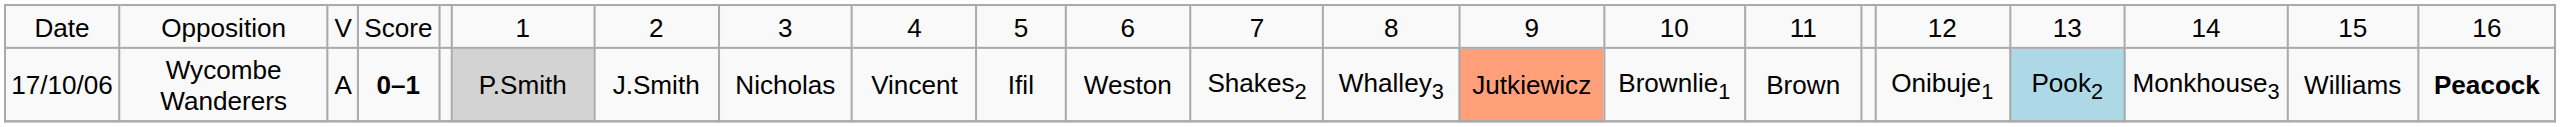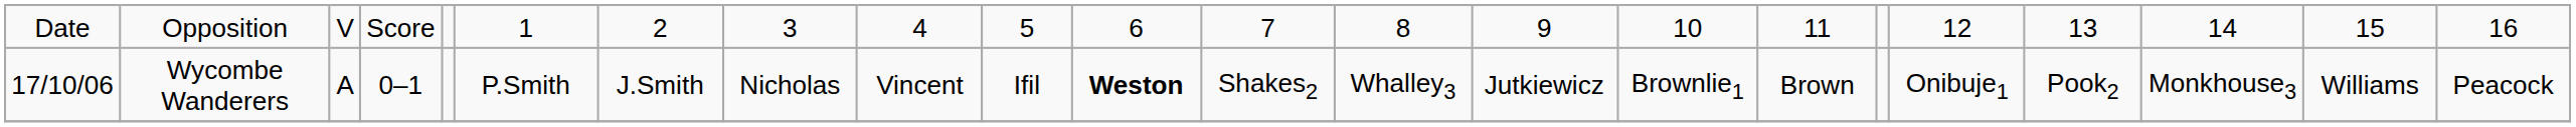Wycombe Wanderers | column 4: bold -> normal
Wycombe Wanderers | column 6: lightgrey background -> no background
Wycombe Wanderers | column 11: normal -> bold
Wycombe Wanderers | column 14: lightsalmon background -> no background
Wycombe Wanderers | column 19: lightblue background -> no background
Wycombe Wanderers | column 22: bold -> normal
